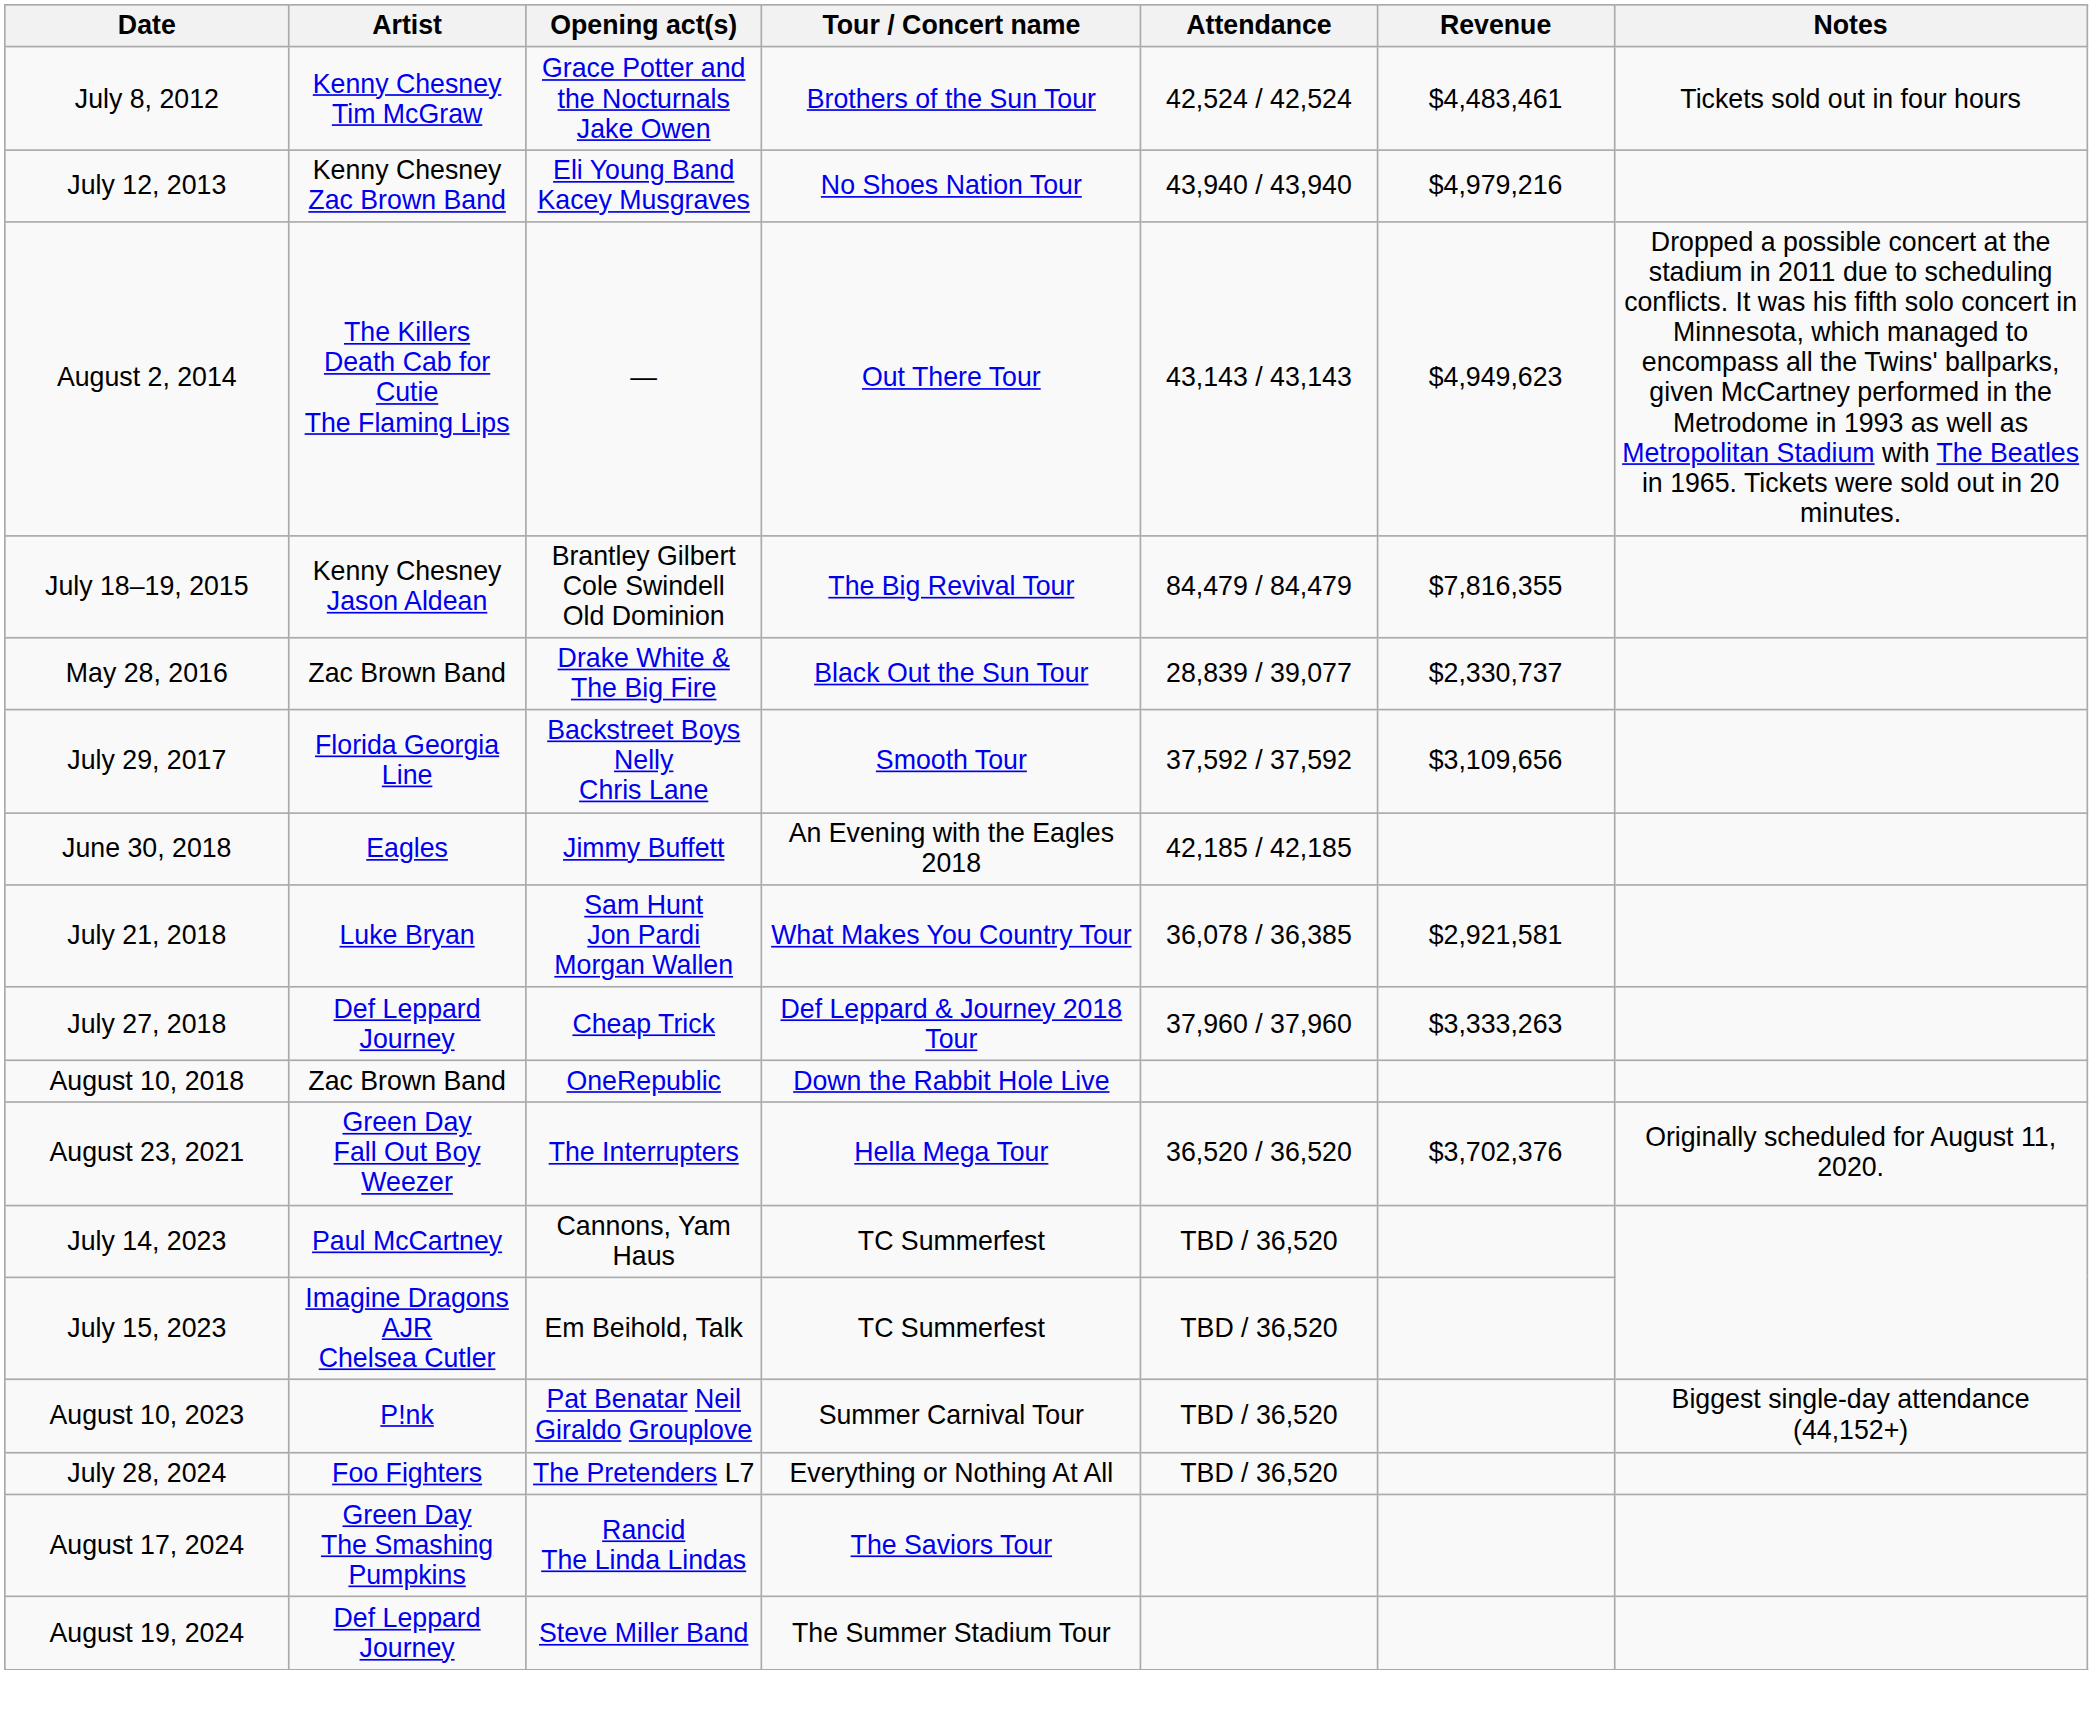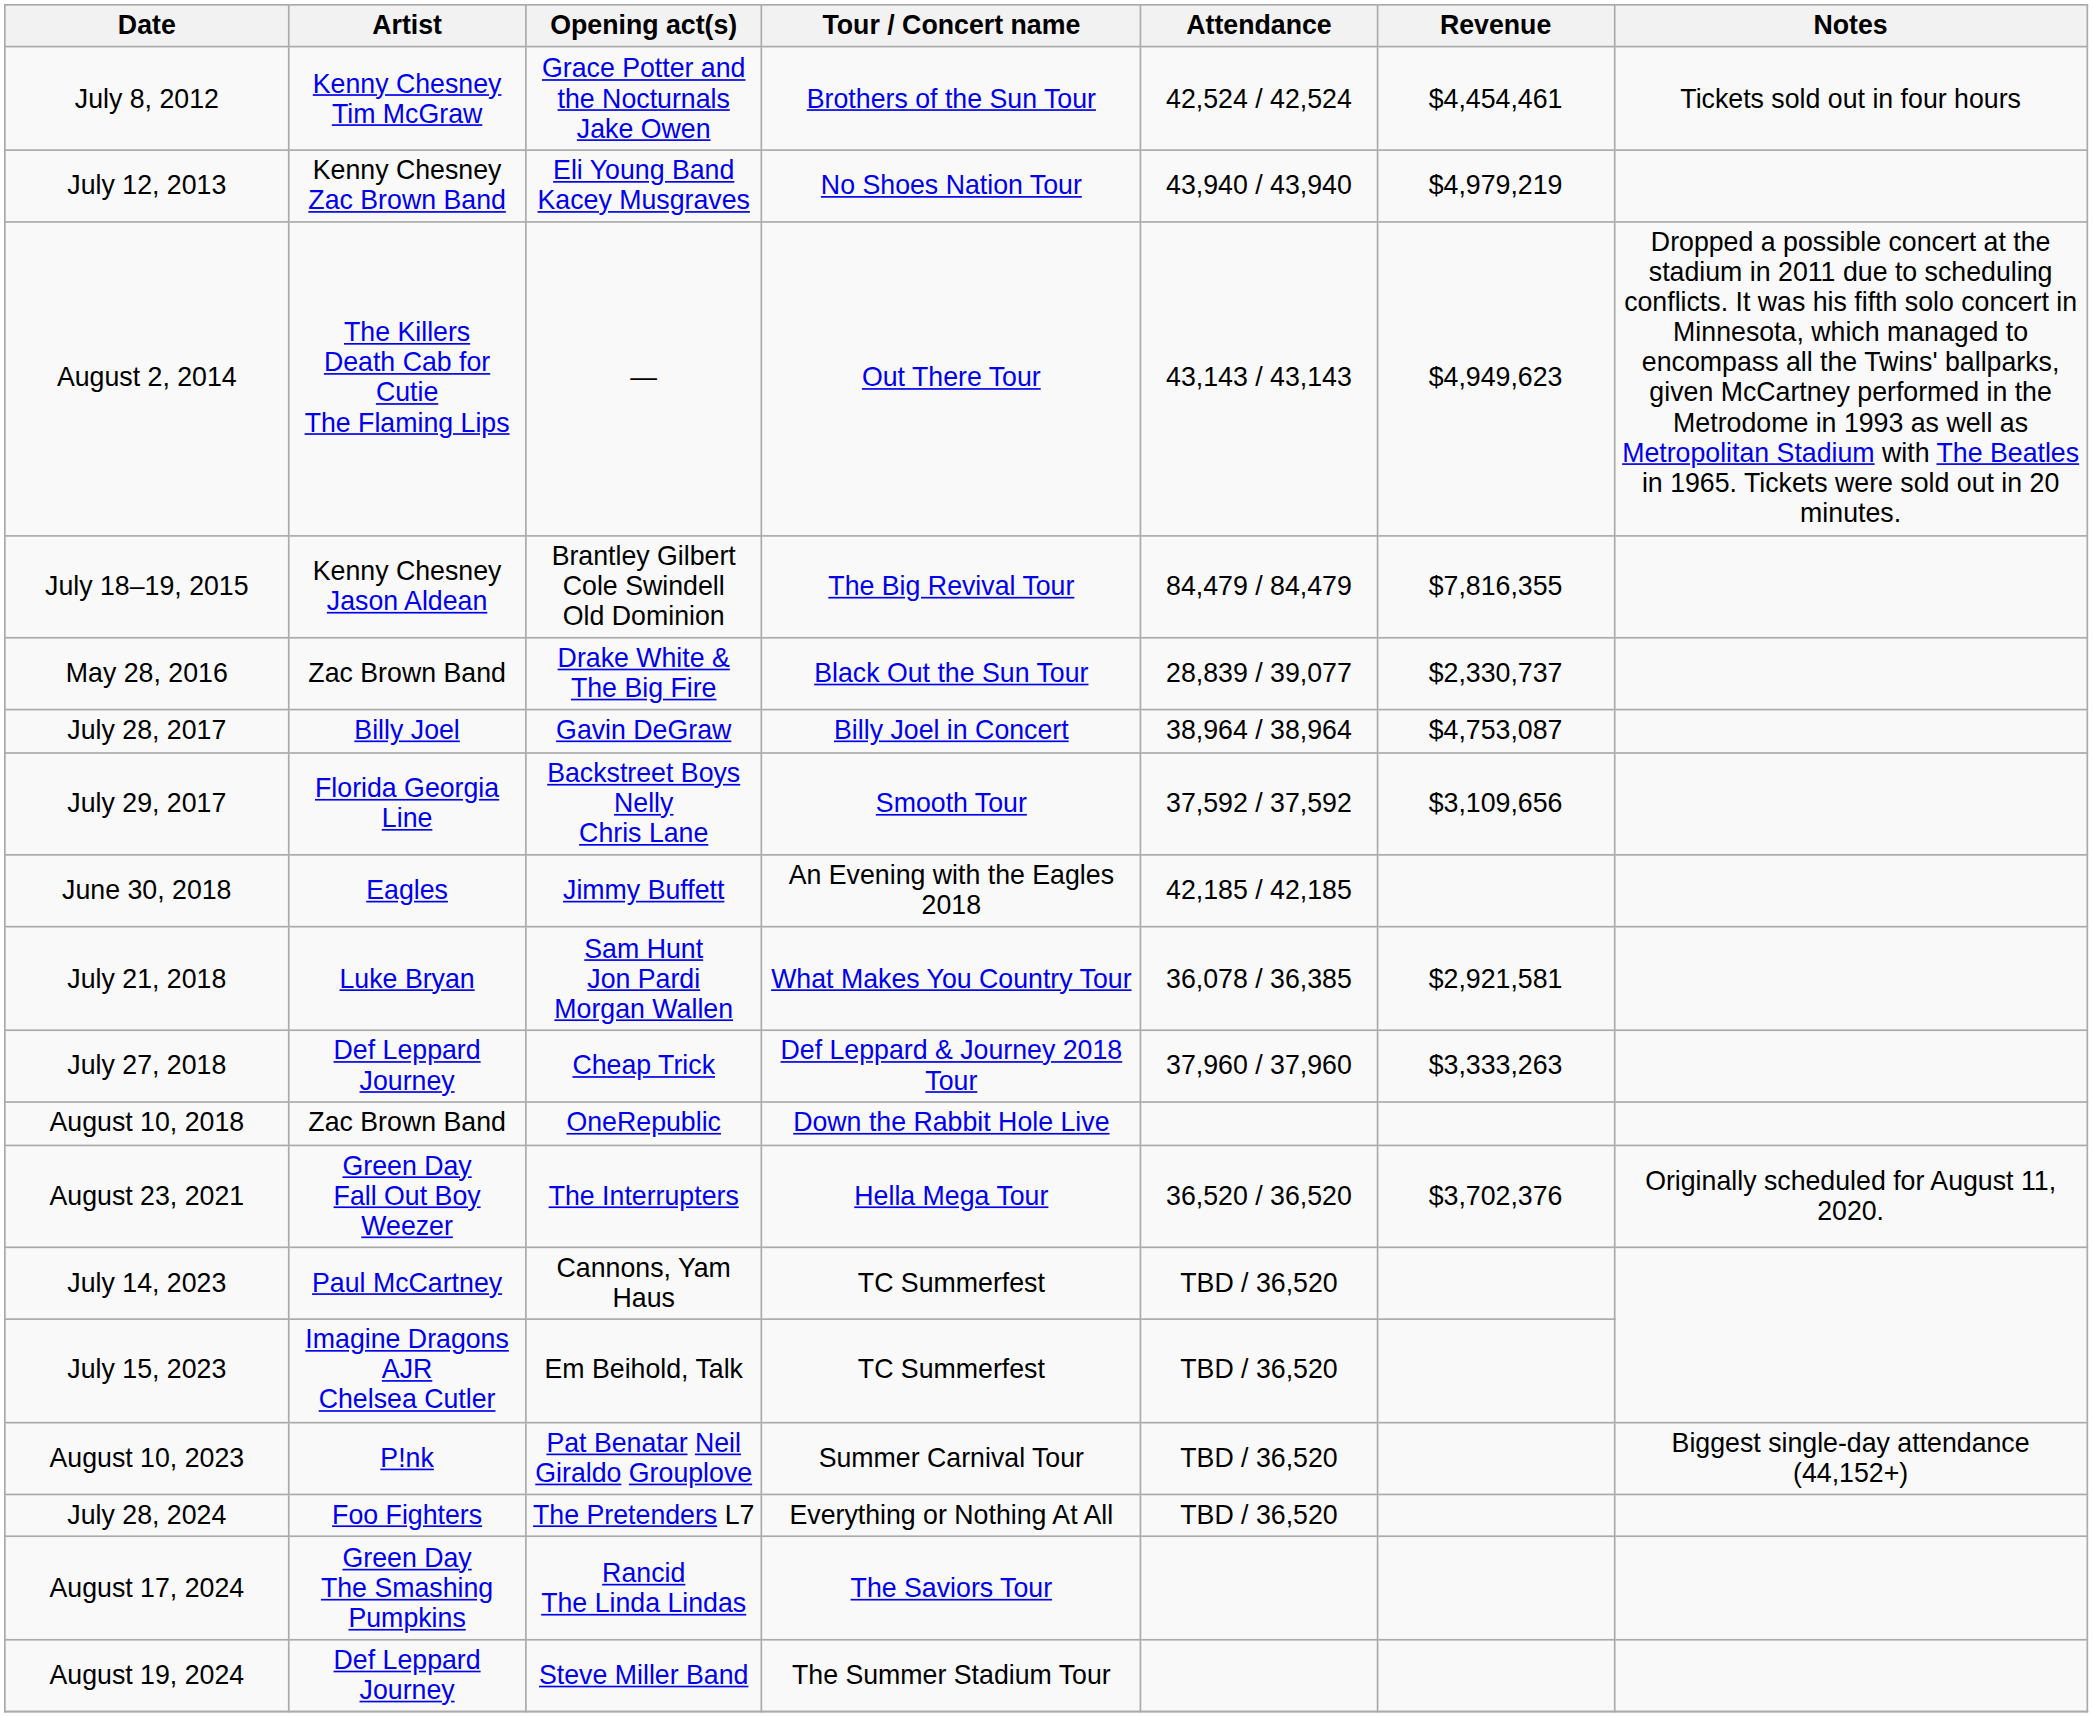July 8, 2012 | Revenue: $4,483,461 -> $4,454,461
July 12, 2013 | Revenue: $4,979,216 -> $4,979,219
+ row: July 28, 2017 | Billy Joel | Gavin DeGraw | Billy Joel in Concert | 38,964 / 38,964 | $4,753,087
